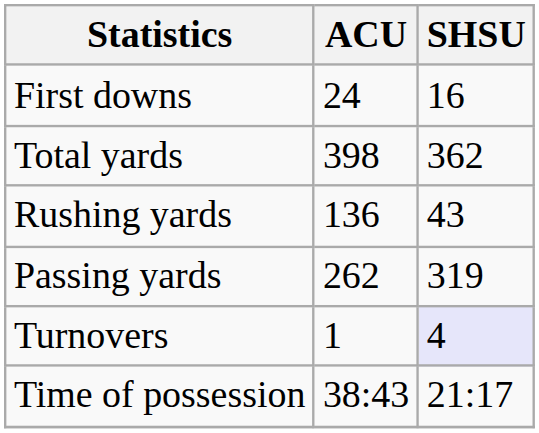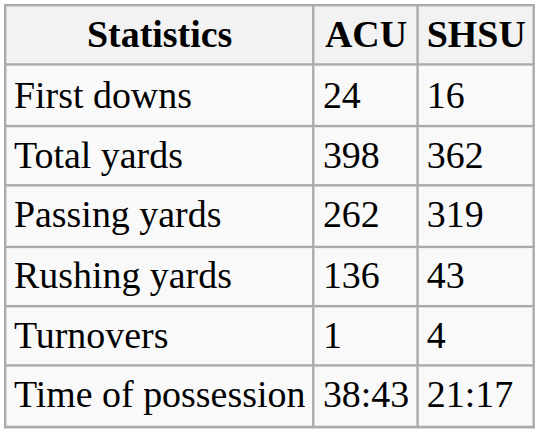rows swapped: Rushing yards <-> Passing yards
Turnovers | SHSU: lavender background -> no background
